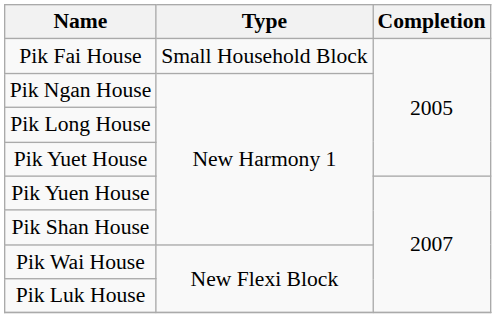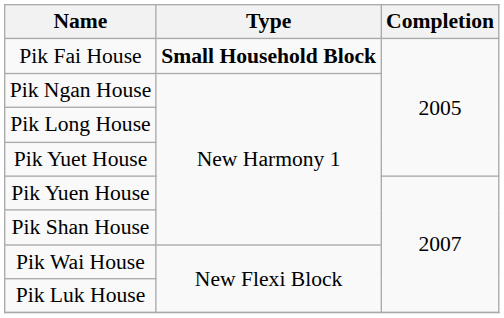Pik Fai House | Type: normal -> bold
